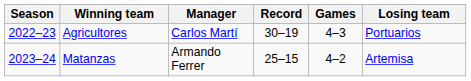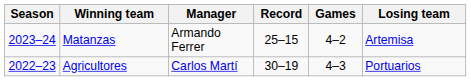rows swapped: Agricultores <-> Matanzas
